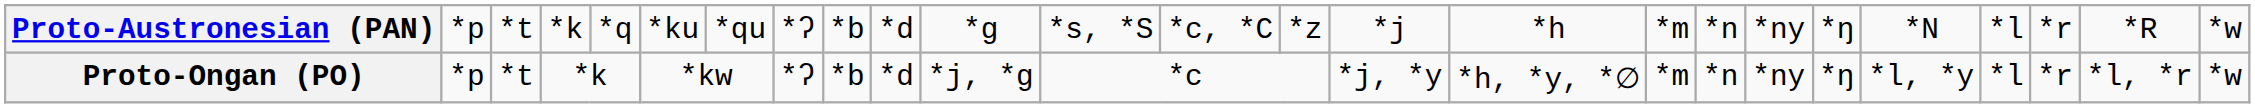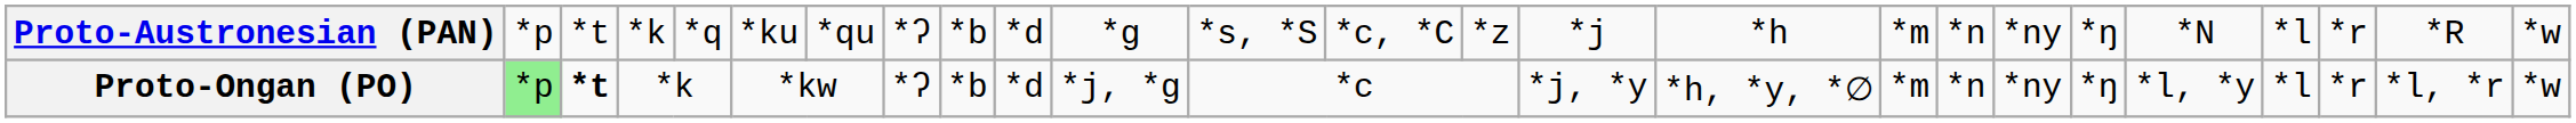Proto-Ongan (PO) | column 2: no background -> lightgreen background
Proto-Ongan (PO) | column 3: normal -> bold
